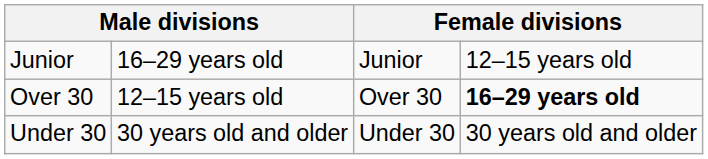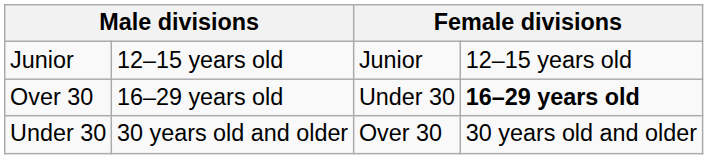row 2 | column 2: 16–29 years old -> 12–15 years old
row 3 | column 2: 12–15 years old -> 16–29 years old
row 3 | column 3: Over 30 -> Under 30
row 4 | column 3: Under 30 -> Over 30
